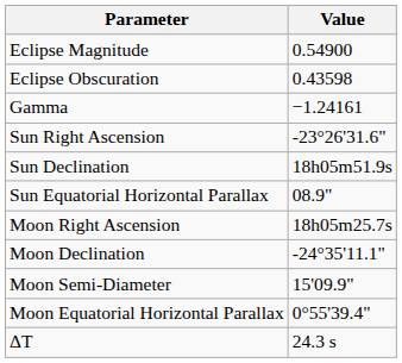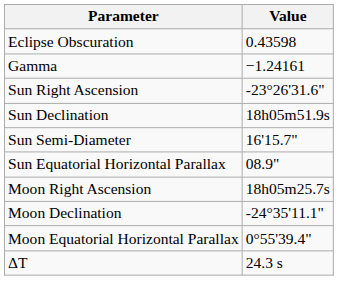- row: Eclipse Magnitude | 0.54900
+ row: Sun Semi-Diameter | 16'15.7"
- row: Moon Semi-Diameter | 15'09.9"
